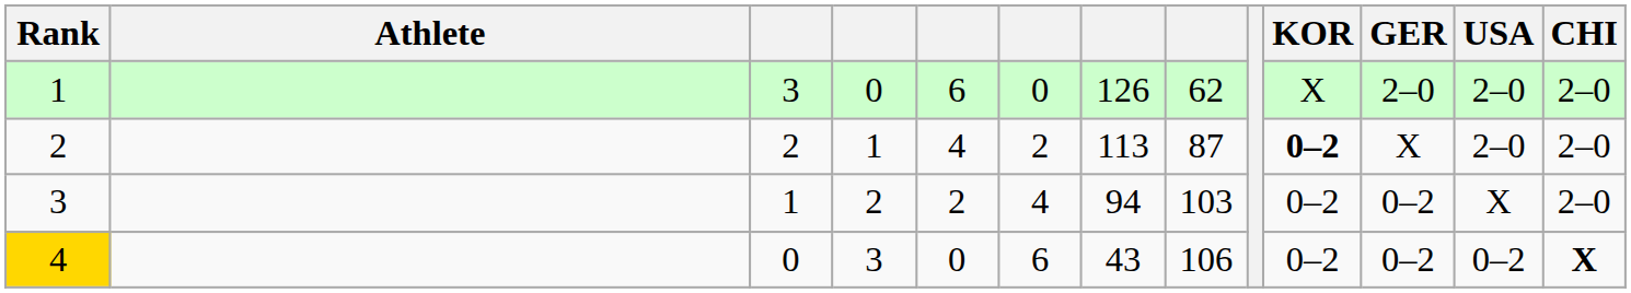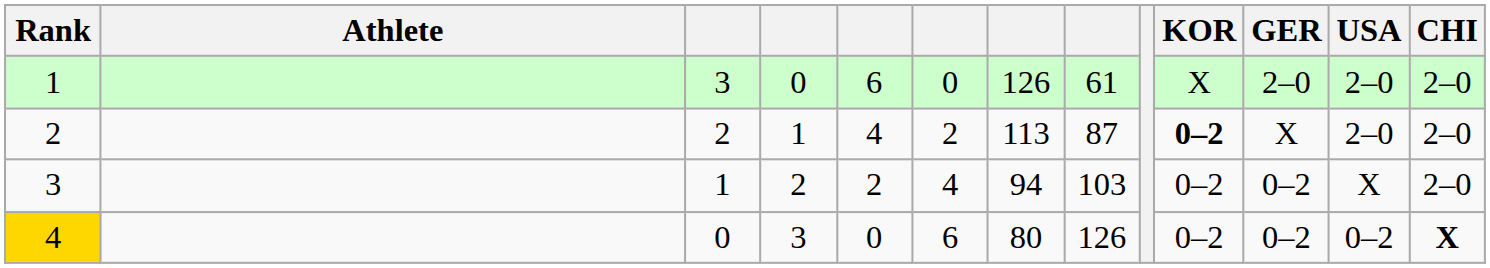row 2 | column 8: 62 -> 61
row 5 | column 7: 43 -> 80
row 5 | column 8: 106 -> 126
